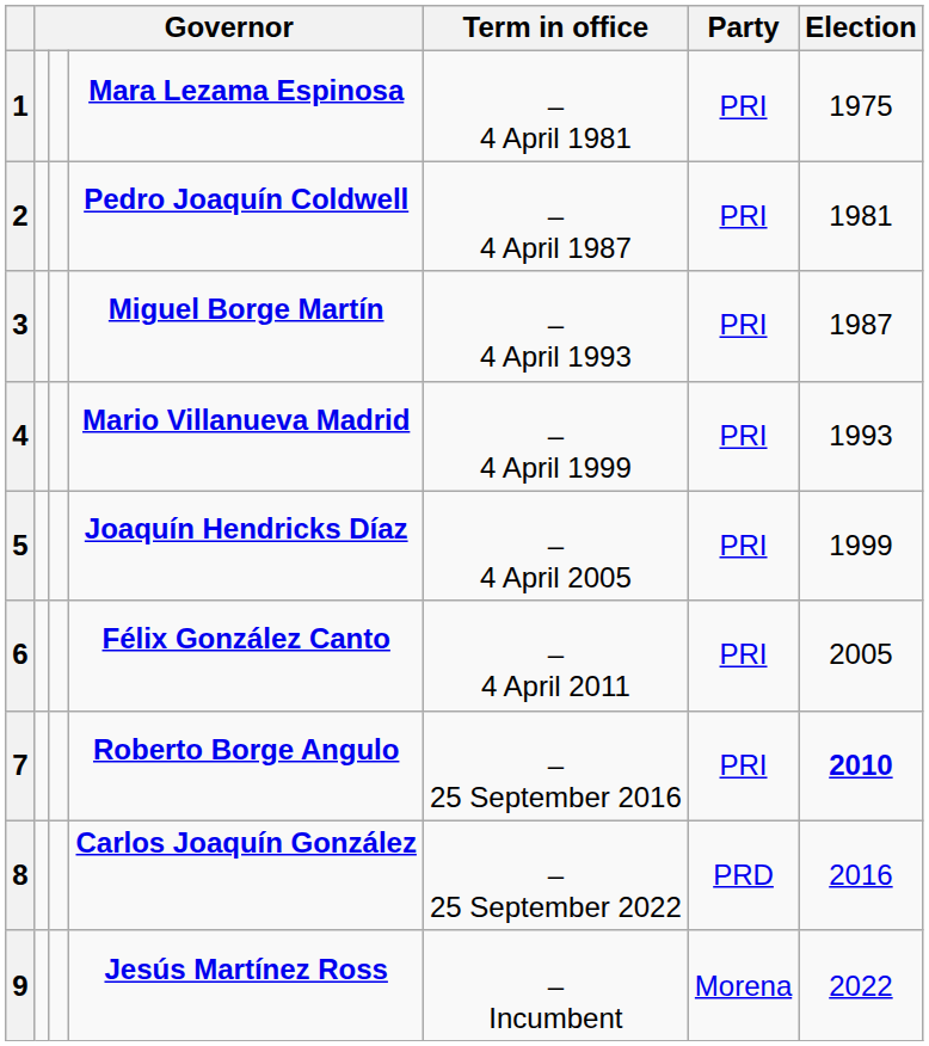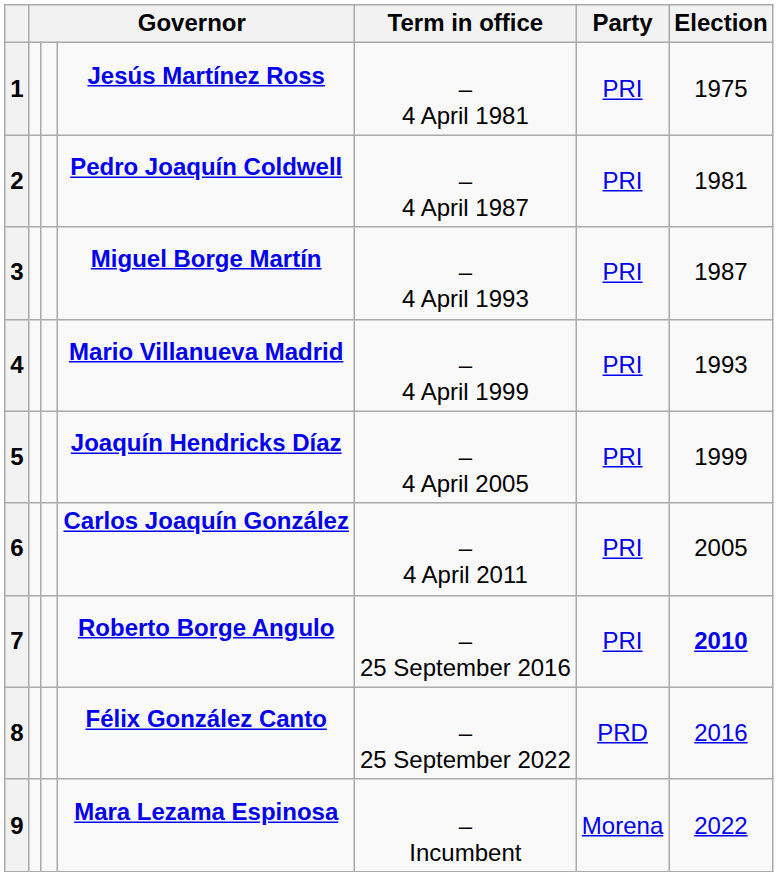1 | column 4: Mara Lezama Espinosa -> Jesús Martínez Ross
6 | column 4: Félix González Canto -> Carlos Joaquín González
8 | column 4: Carlos Joaquín González -> Félix González Canto
9 | column 4: Jesús Martínez Ross -> Mara Lezama Espinosa
